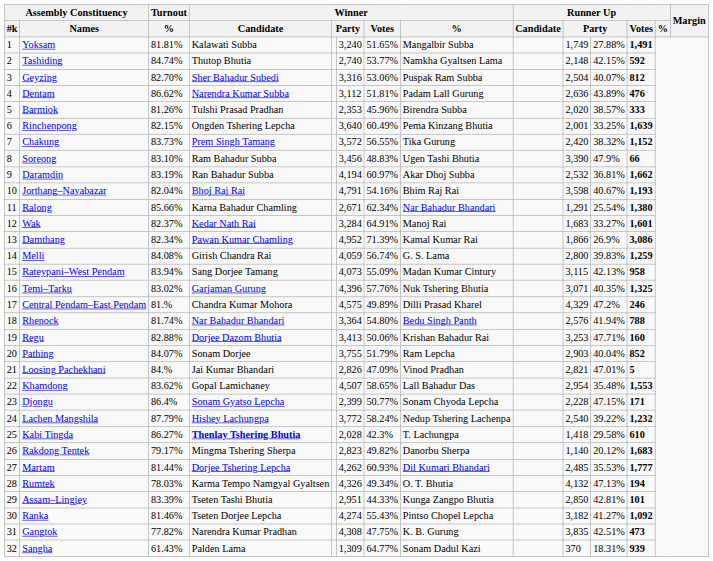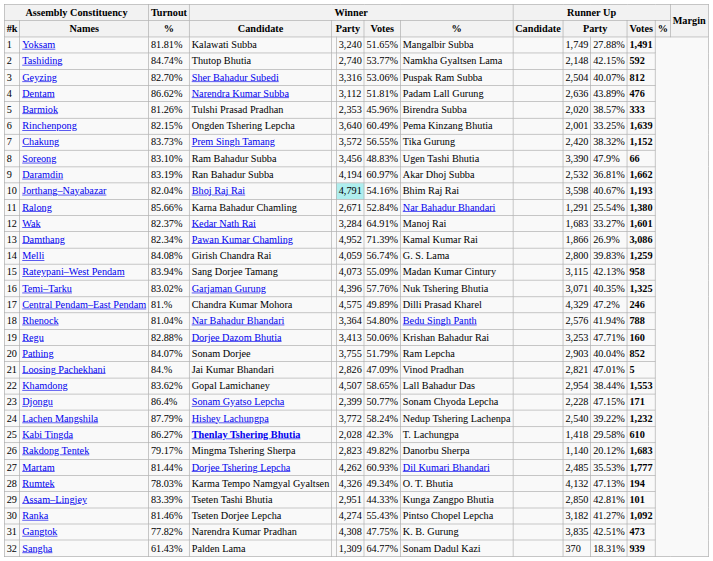Jorthang–Nayabazar | column 6: no background -> paleturquoise background
Ralong | Winner / Votes: 62.34% -> 52.84%
Rhenock | Turnout / %: 81.74% -> 81.04%
Khamdong | column 11: 35.48% -> 38.44%
